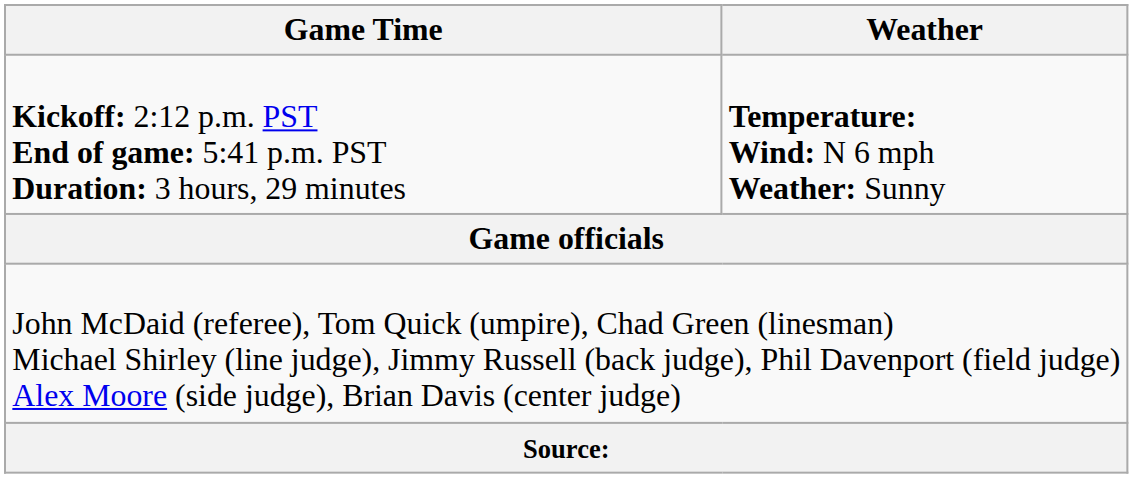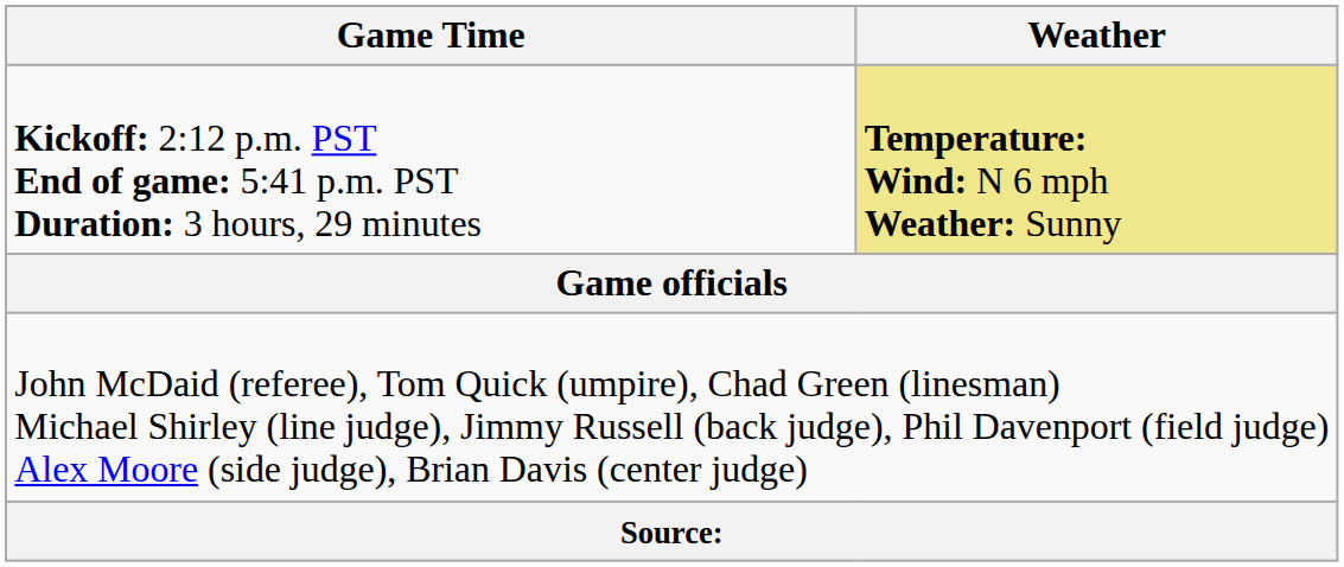row 2 | Weather: no background -> khaki background
